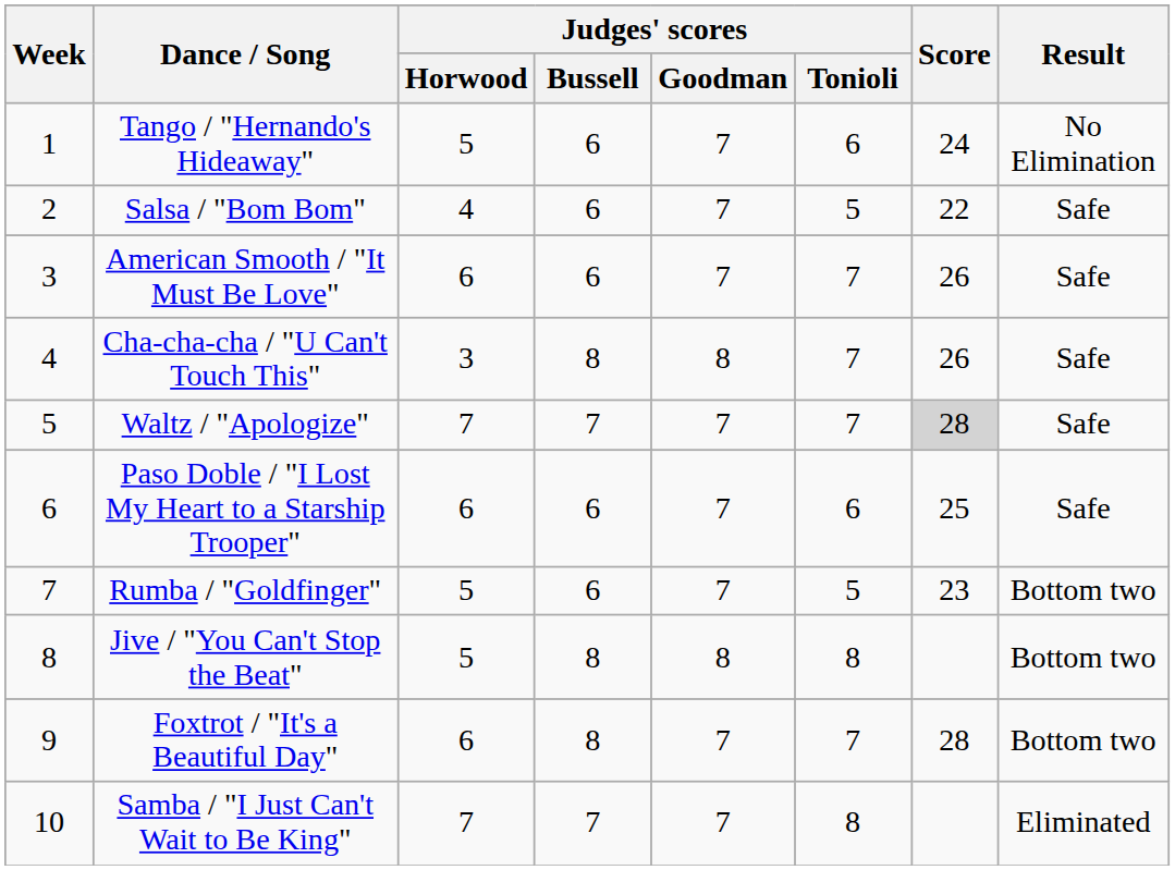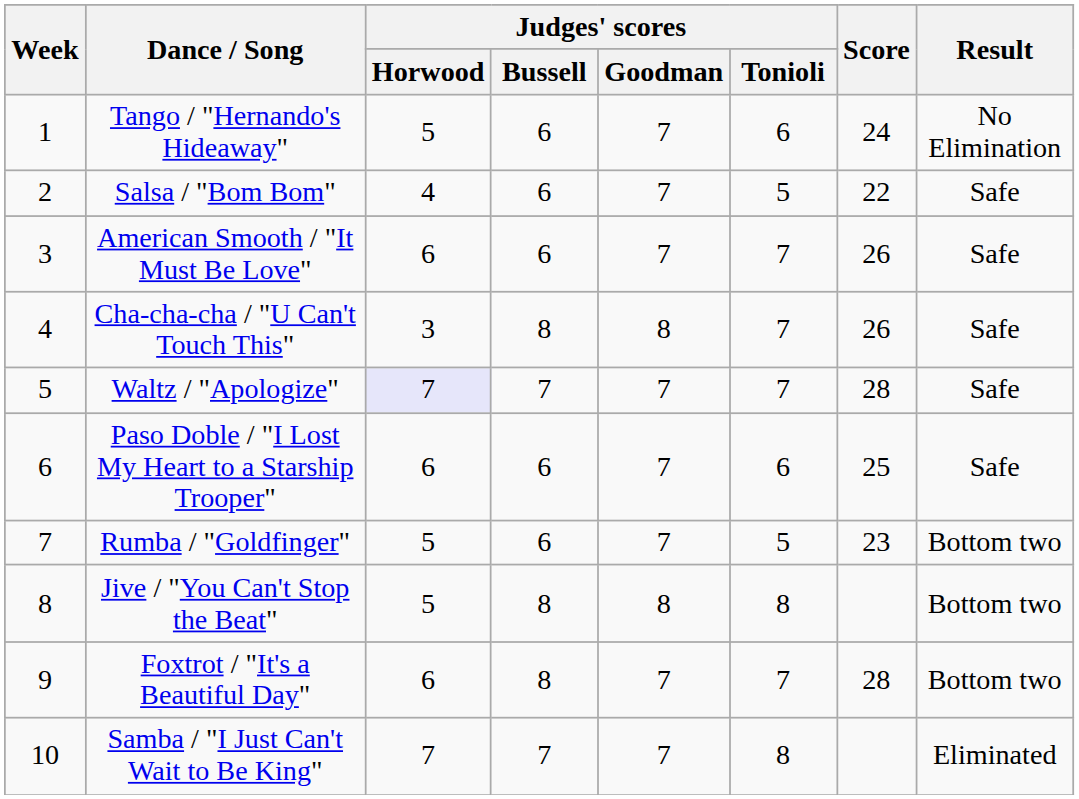Waltz / "Apologize" | Judges' scores / Horwood: no background -> lavender background
Waltz / "Apologize" | Score: lightgrey background -> no background
